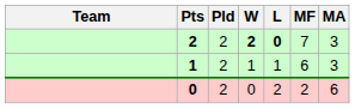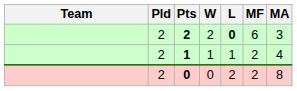columns swapped: Pts <-> Pld
row 2 | W: bold -> normal
row 2 | MF: 7 -> 6
row 3 | MF: 6 -> 2
row 3 | MA: 3 -> 4
row 4 | MA: 6 -> 8
